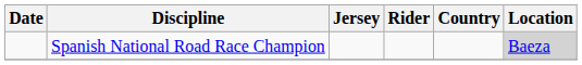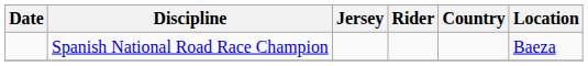Spanish National Road Race Champion | Location: lightgrey background -> no background
